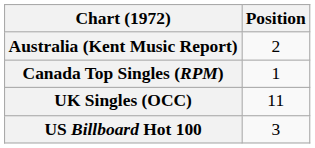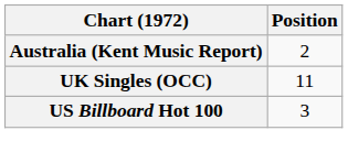- row: Canada Top Singles (RPM) | 1
